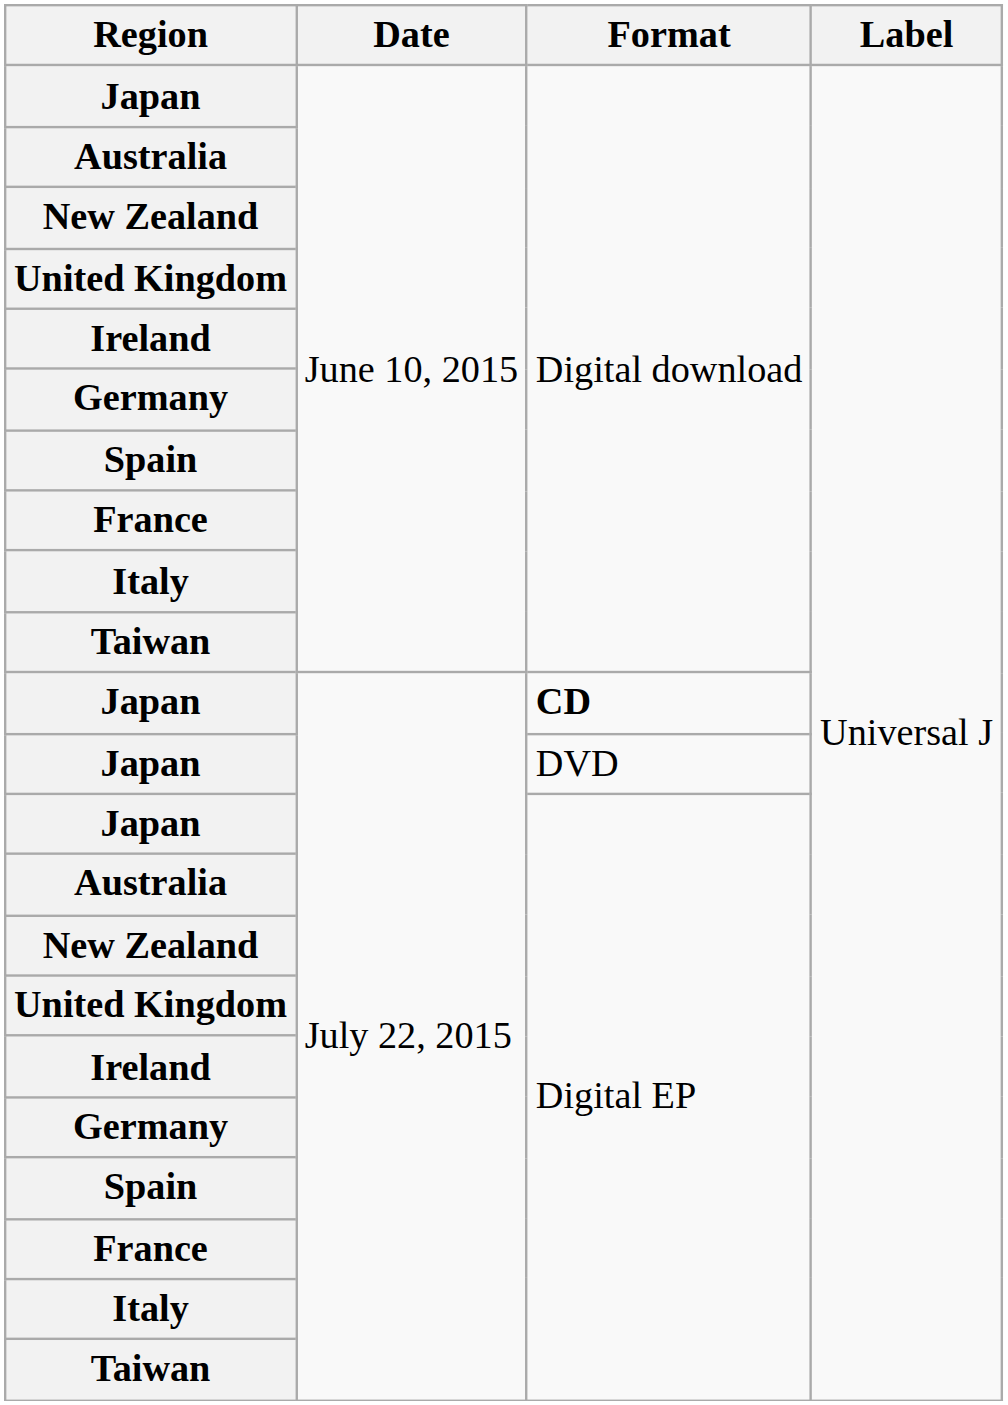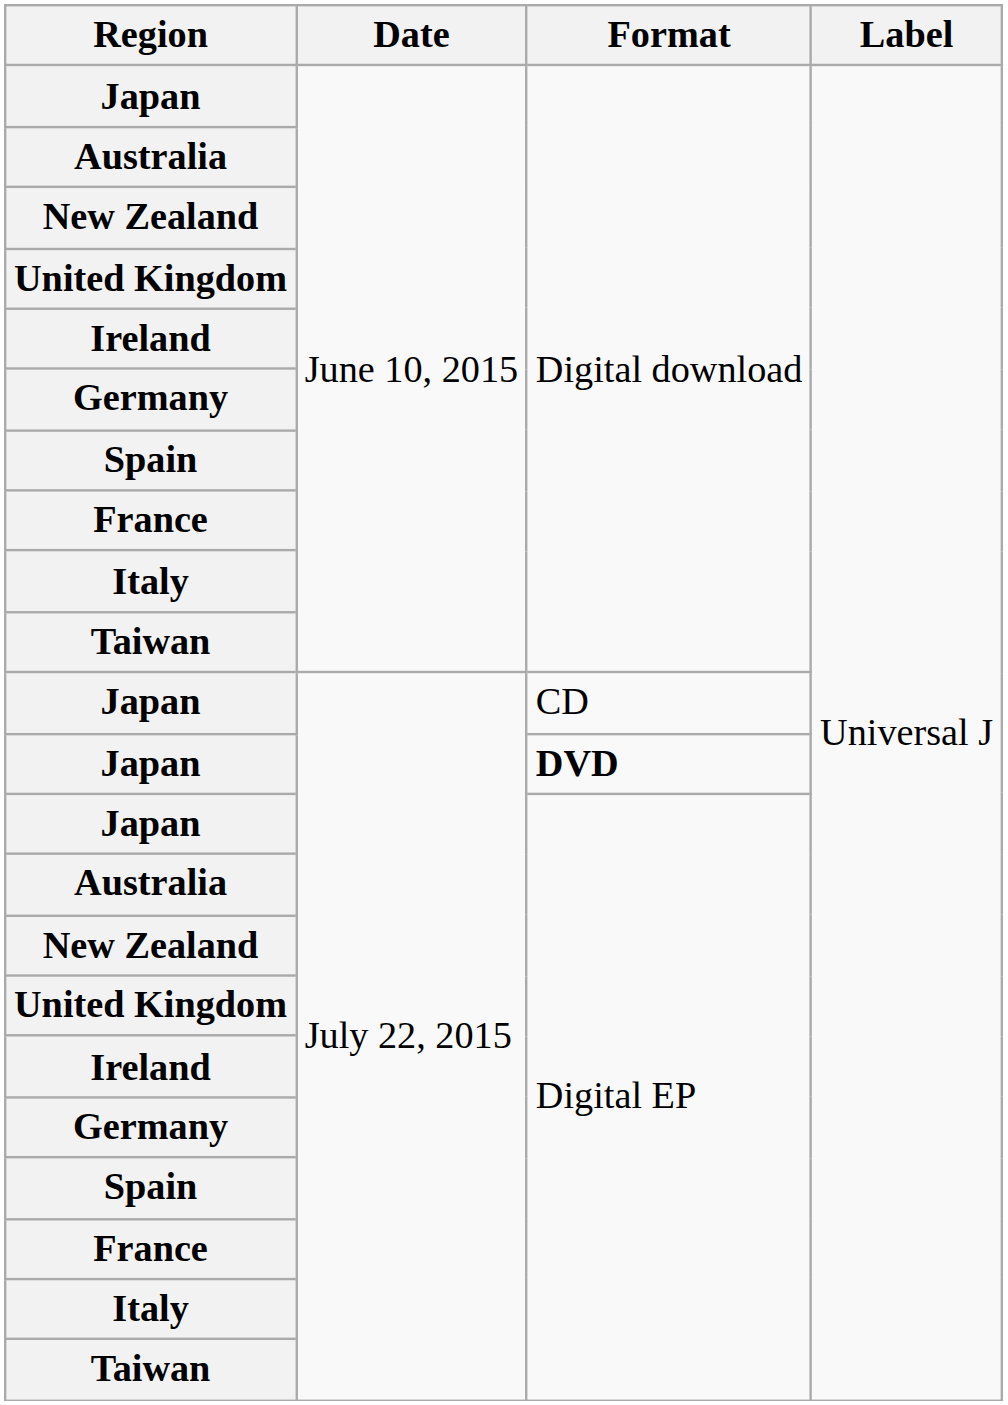CD | Format: bold -> normal
DVD | Format: normal -> bold
